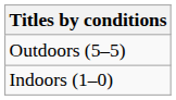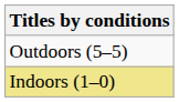row 3 | column 1: no background -> khaki background
